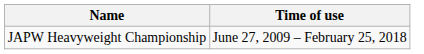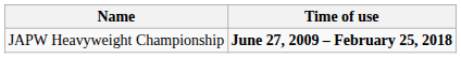JAPW Heavyweight Championship | Time of use: normal -> bold
